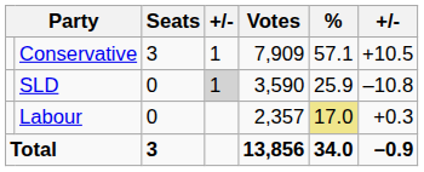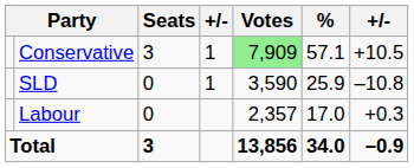Conservative | Votes: no background -> lightgreen background
SLD | column 4: lightgrey background -> no background
Labour | %: khaki background -> no background
